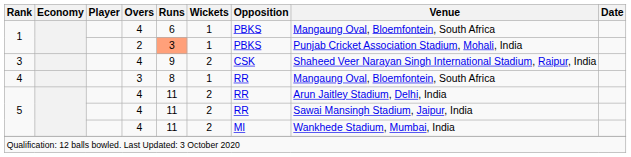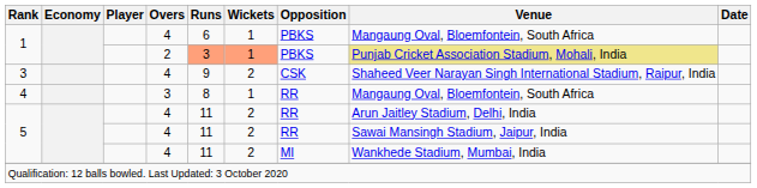1 / 2 | Wickets: no background -> lightsalmon background
1 / 2 | Venue: no background -> khaki background
